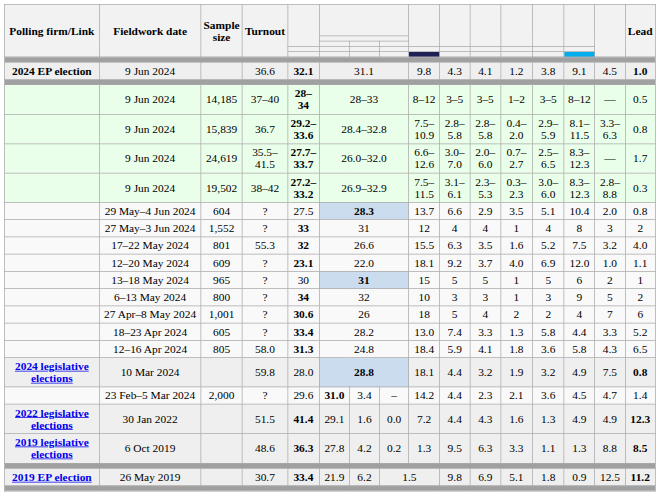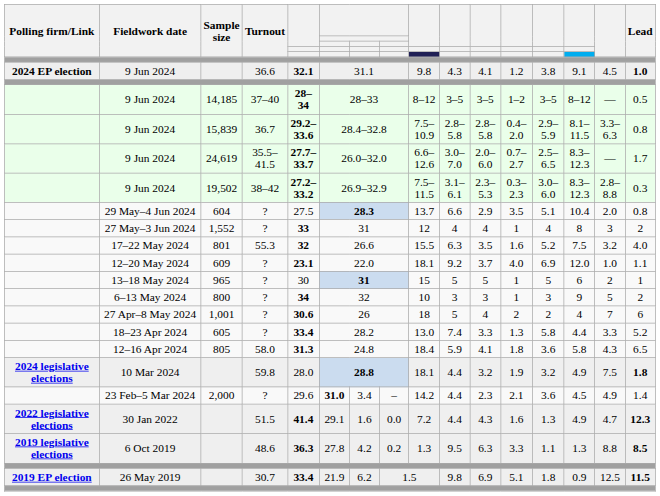10 Mar 2024 | Lead: 0.8 -> 1.8
23 Feb–5 Mar 2024 | column 15: 4.7 -> 4.9
30 Jan 2022 | column 15: 4.9 -> 4.7
26 May 2019 | Lead: 11.2 -> 11.5
